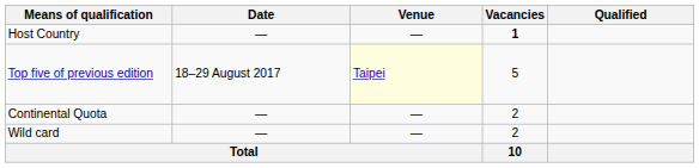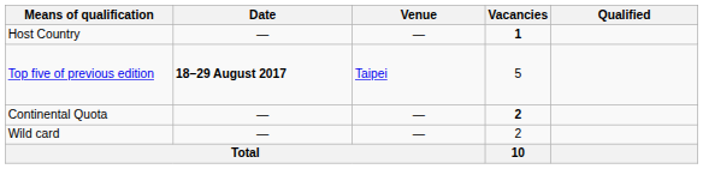Top five of previous edition | Date: normal -> bold
Top five of previous edition | Venue: lightyellow background -> no background
Continental Quota | Vacancies: normal -> bold
